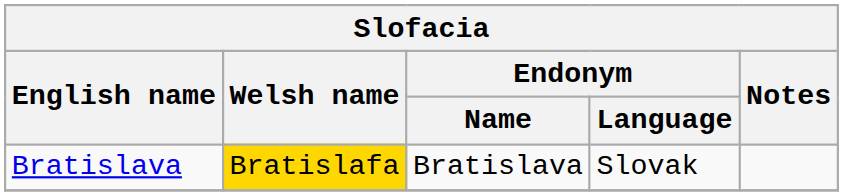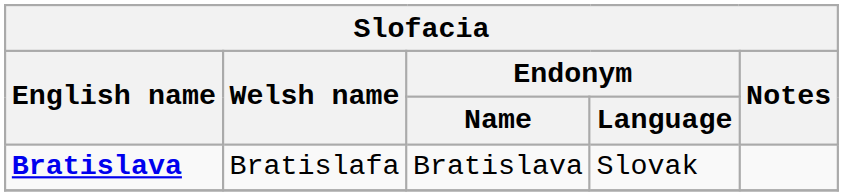row 4 | English name: normal -> bold
row 4 | Welsh name: gold background -> no background
